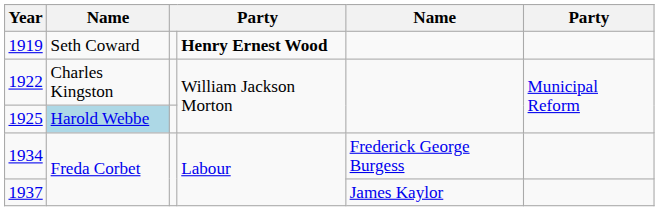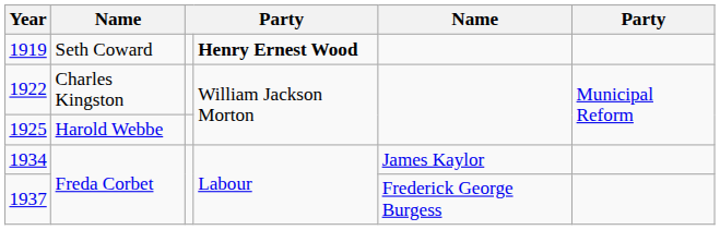1925 | column 2: lightblue background -> no background
1934 | column 5: Frederick George Burgess -> James Kaylor
1937 | column 5: James Kaylor -> Frederick George Burgess
